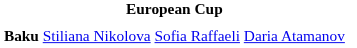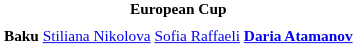Baku | column 4: normal -> bold
